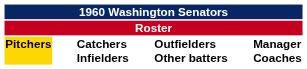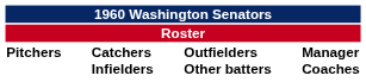Pitchers | column 1: gold background -> no background
